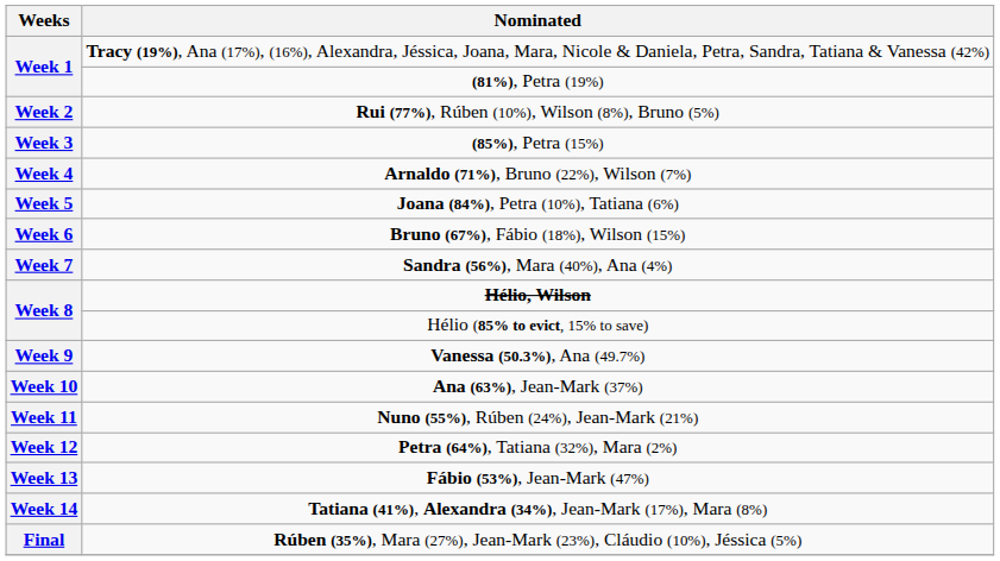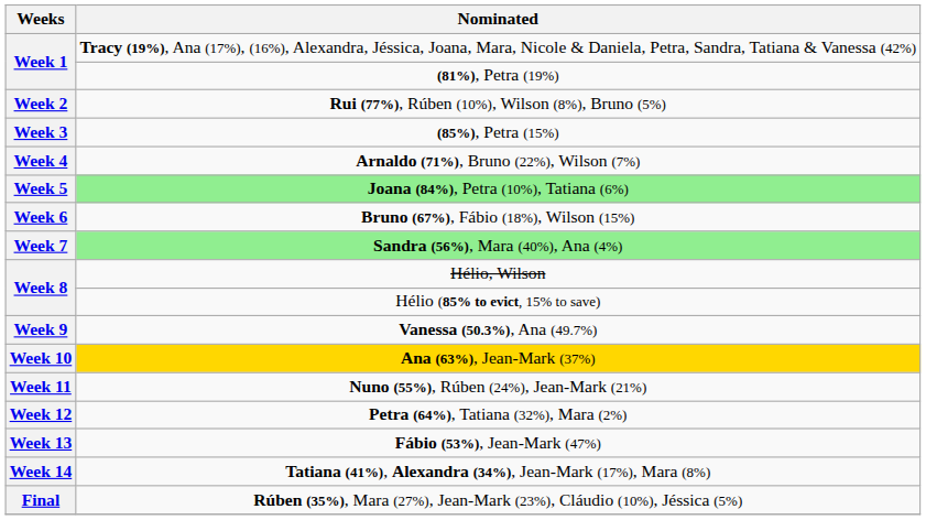Joana (84%), Petra (10%), Tatiana (6%) | Nominated: no background -> lightgreen background
Sandra (56%), Mara (40%), Ana (4%) | Nominated: no background -> lightgreen background
Hélio, Wilson | Nominated: bold -> normal
Ana (63%), Jean-Mark (37%) | Nominated: no background -> gold background
